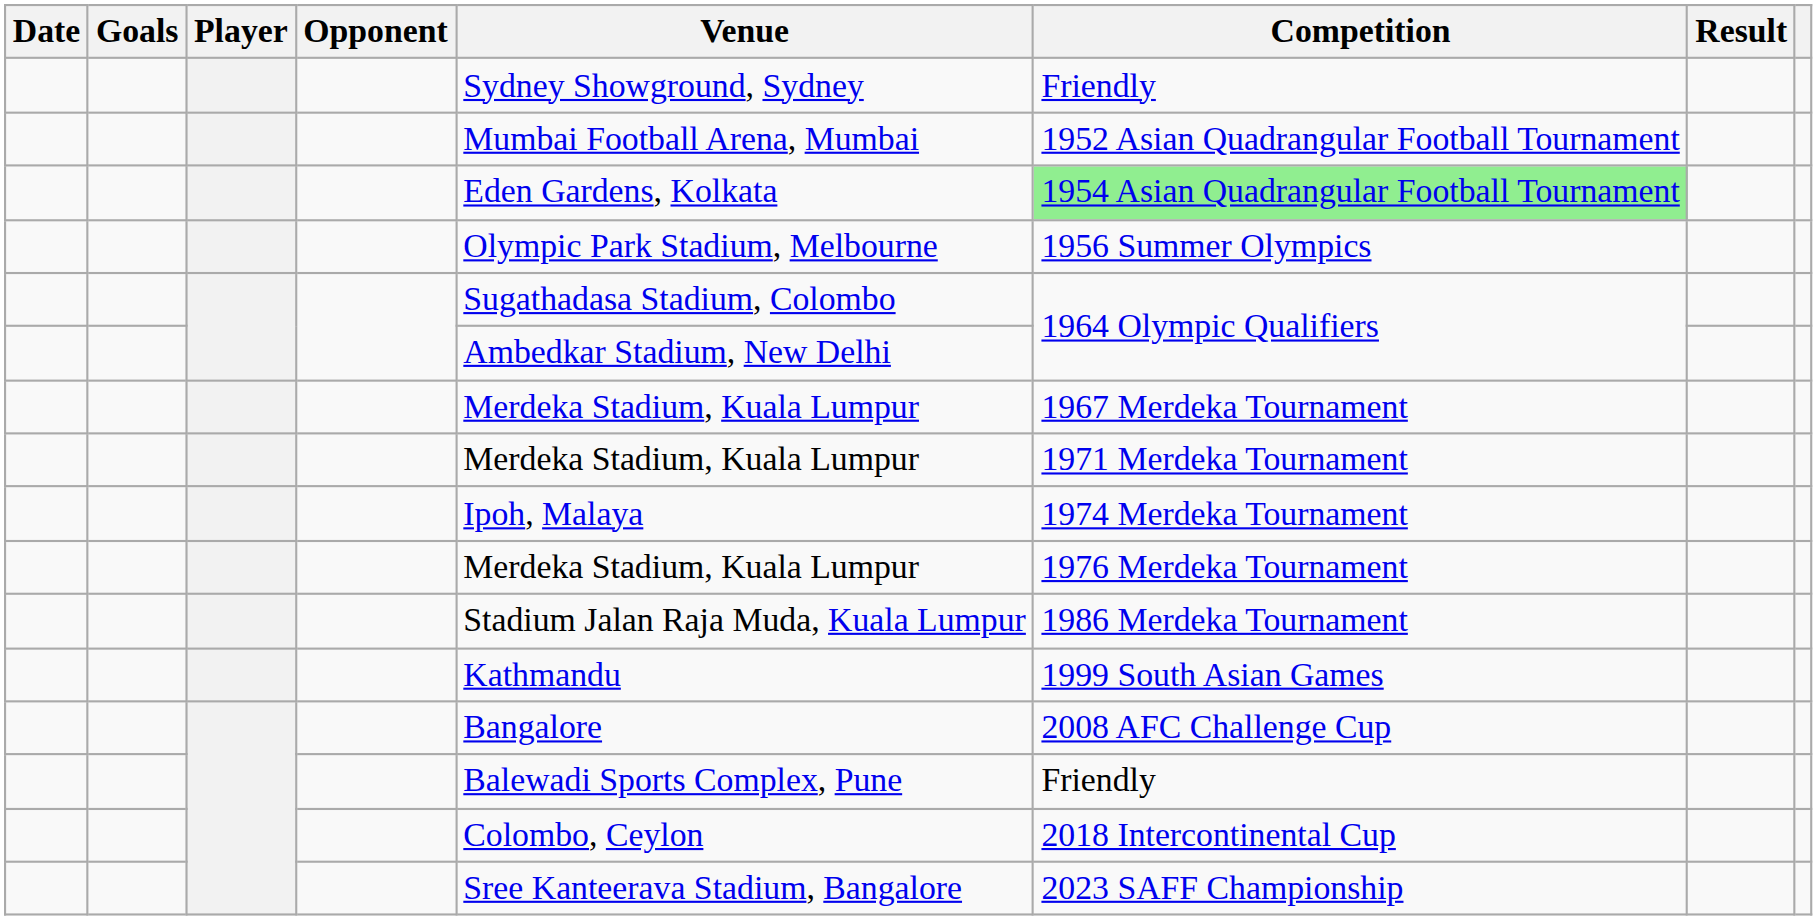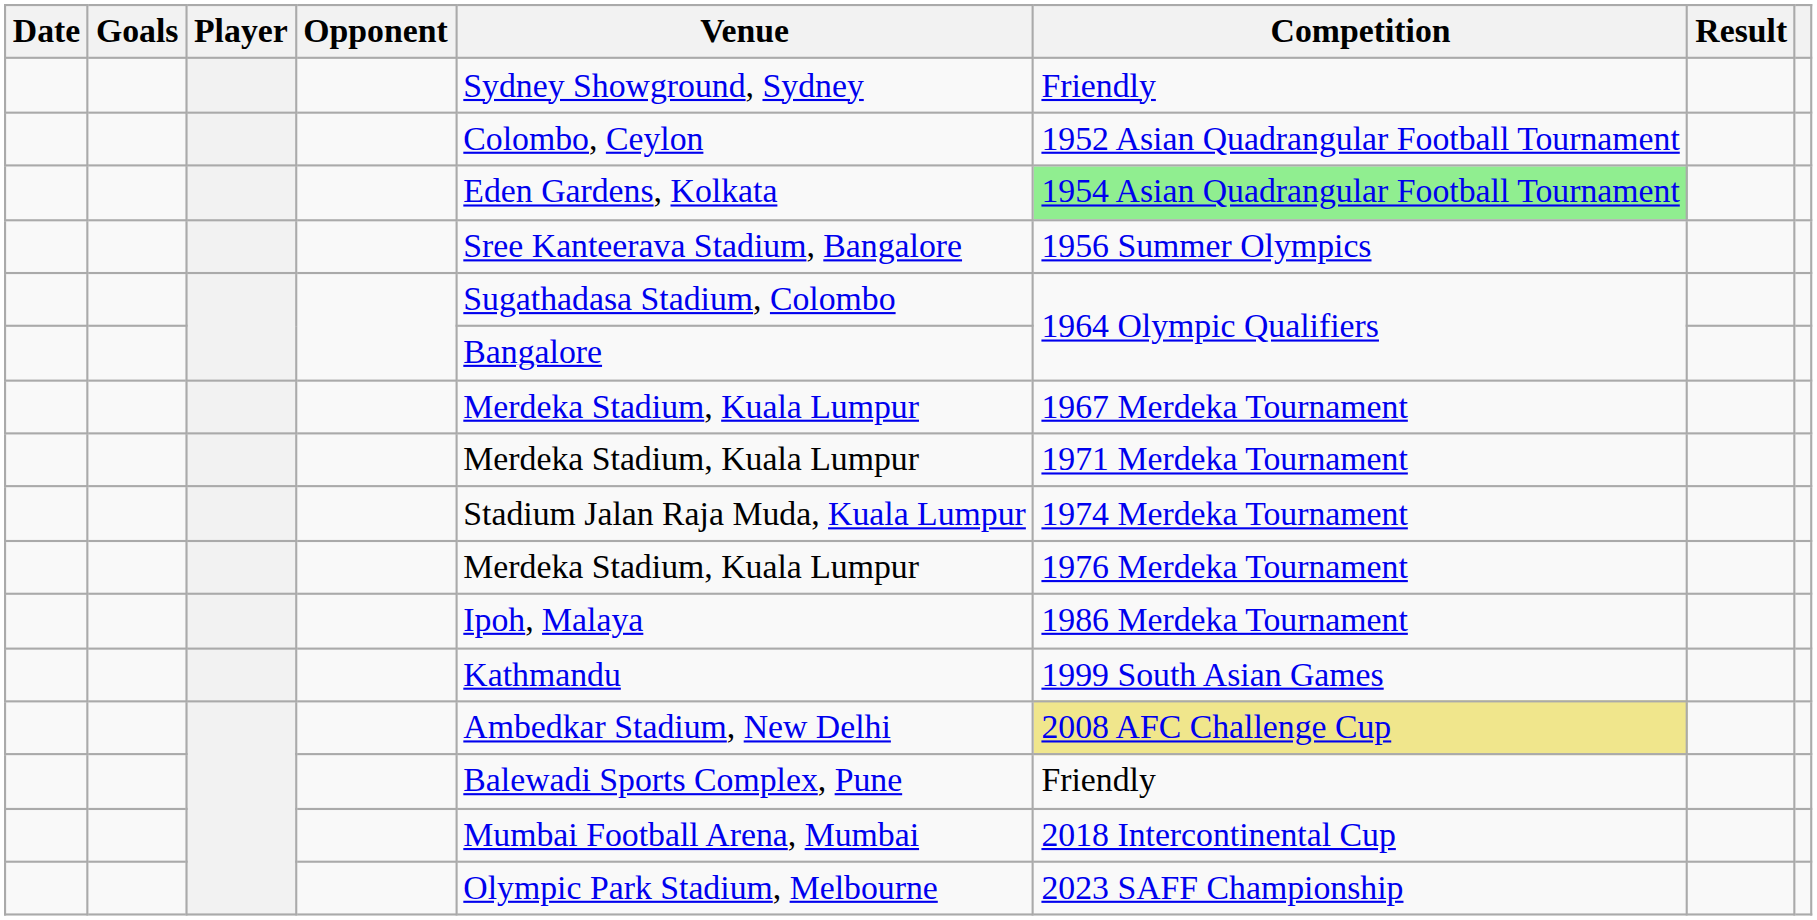row 3 | Venue: Mumbai Football Arena, Mumbai -> Colombo, Ceylon
row 5 | Venue: Olympic Park Stadium, Melbourne -> Sree Kanteerava Stadium, Bangalore
row 7 | Venue: Ambedkar Stadium, New Delhi -> Bangalore
row 10 | Venue: Ipoh, Malaya -> Stadium Jalan Raja Muda, Kuala Lumpur
row 12 | Venue: Stadium Jalan Raja Muda, Kuala Lumpur -> Ipoh, Malaya
row 14 | Venue: Bangalore -> Ambedkar Stadium, New Delhi
row 14 | Competition: no background -> khaki background
row 16 | Venue: Colombo, Ceylon -> Mumbai Football Arena, Mumbai
row 17 | Venue: Sree Kanteerava Stadium, Bangalore -> Olympic Park Stadium, Melbourne
